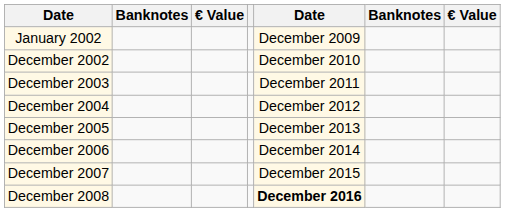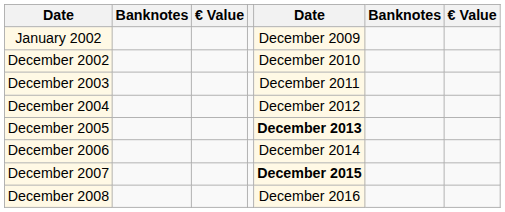December 2005 | column 5: normal -> bold
December 2007 | column 5: normal -> bold
December 2008 | column 5: bold -> normal
